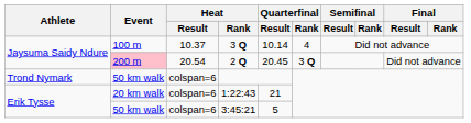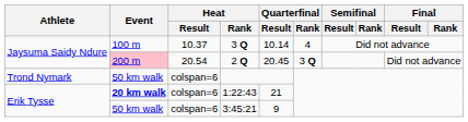1:22:43 | Event: normal -> bold
3:45:21 | Quarterfinal / Result: 5 -> 9
